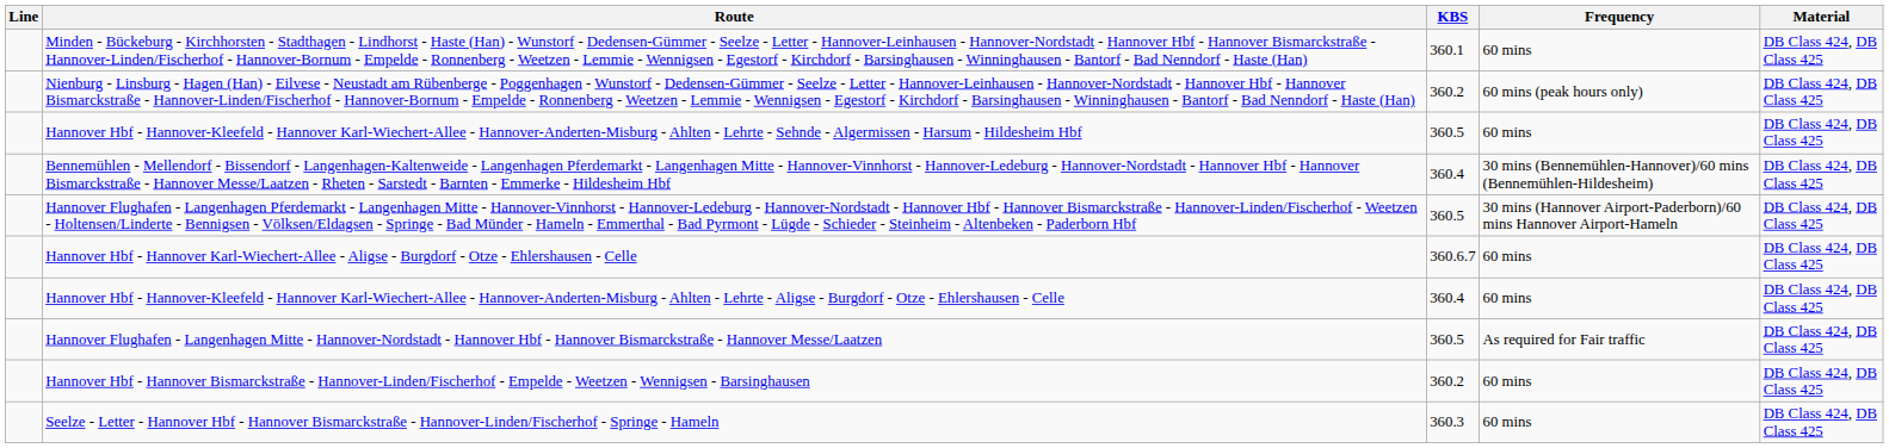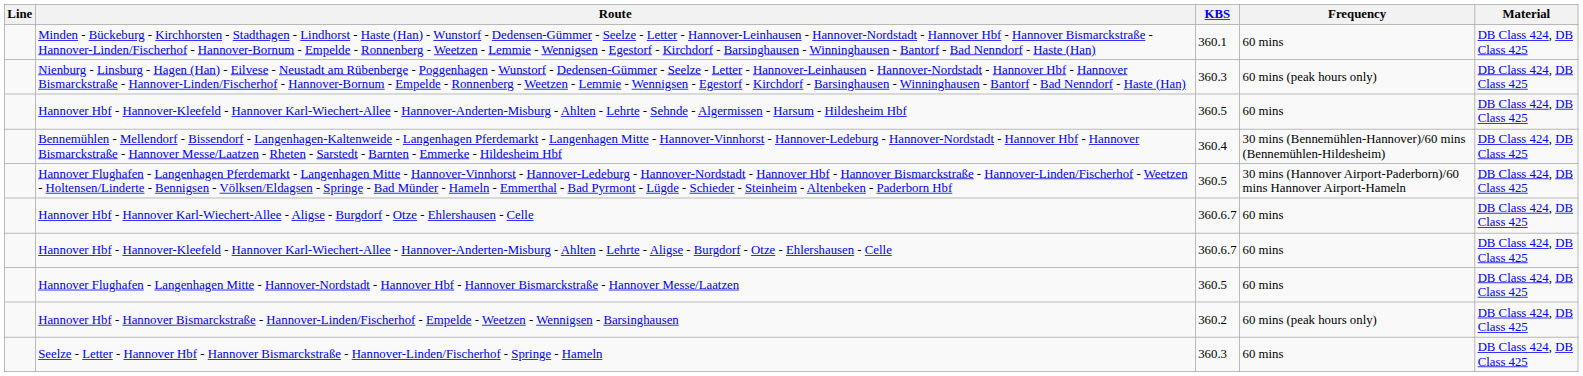row 3 | KBS: 360.2 -> 360.3
row 8 | KBS: 360.4 -> 360.6.7
row 9 | Frequency: As required for Fair traffic -> 60 mins
row 10 | Frequency: 60 mins -> 60 mins (peak hours only)
